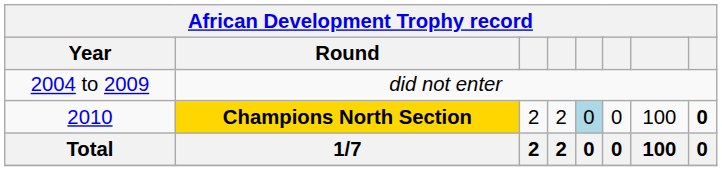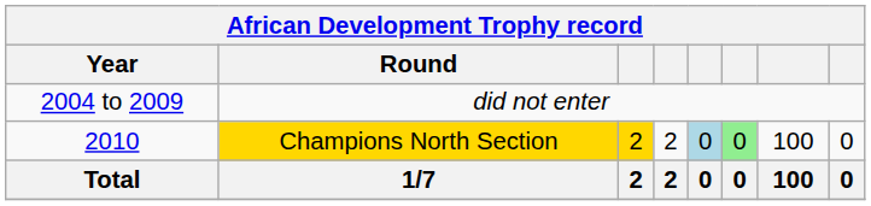2010 | Round: bold -> normal
2010 | column 3: no background -> gold background
2010 | column 6: no background -> lightgreen background
2010 | column 8: bold -> normal
